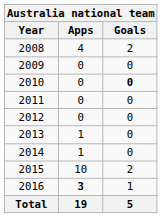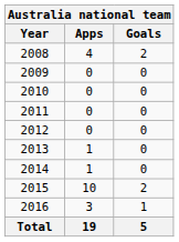2010 | Goals: bold -> normal
2016 | Apps: bold -> normal
